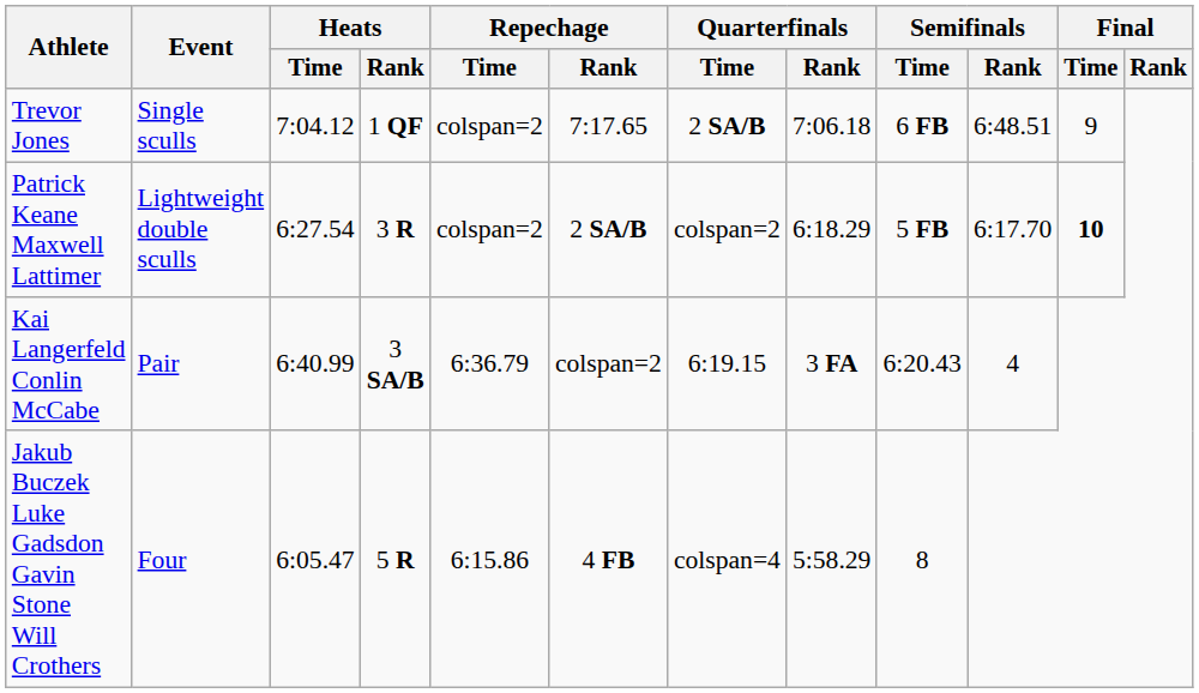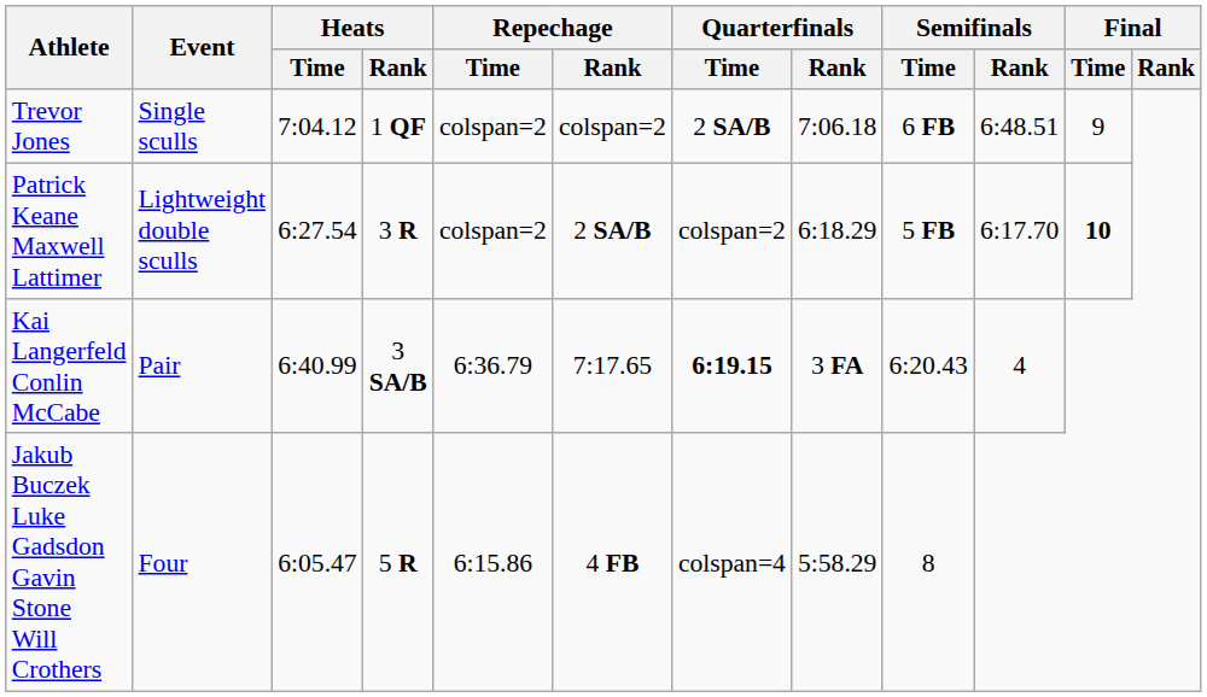Trevor Jones | Repechage / Rank: 7:17.65 -> colspan=2
Kai Langerfeld Conlin McCabe | Repechage / Rank: colspan=2 -> 7:17.65
Kai Langerfeld Conlin McCabe | Quarterfinals / Time: normal -> bold
